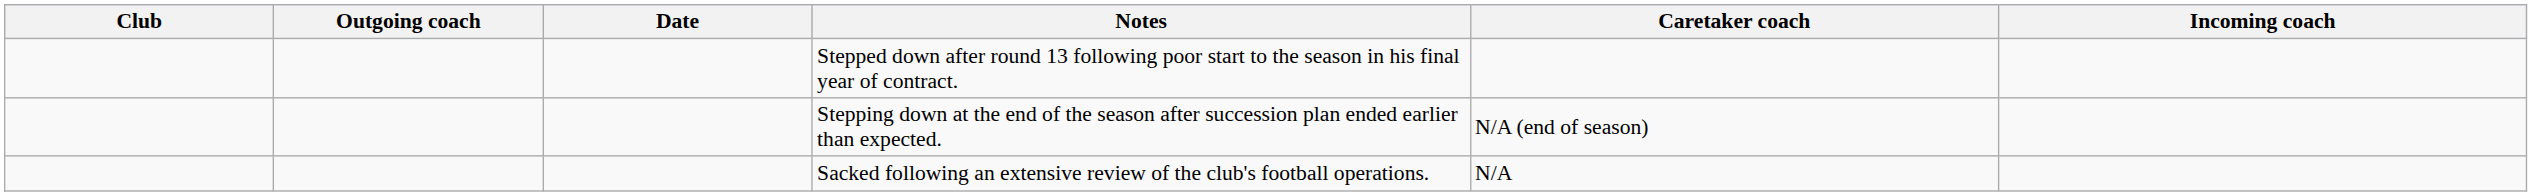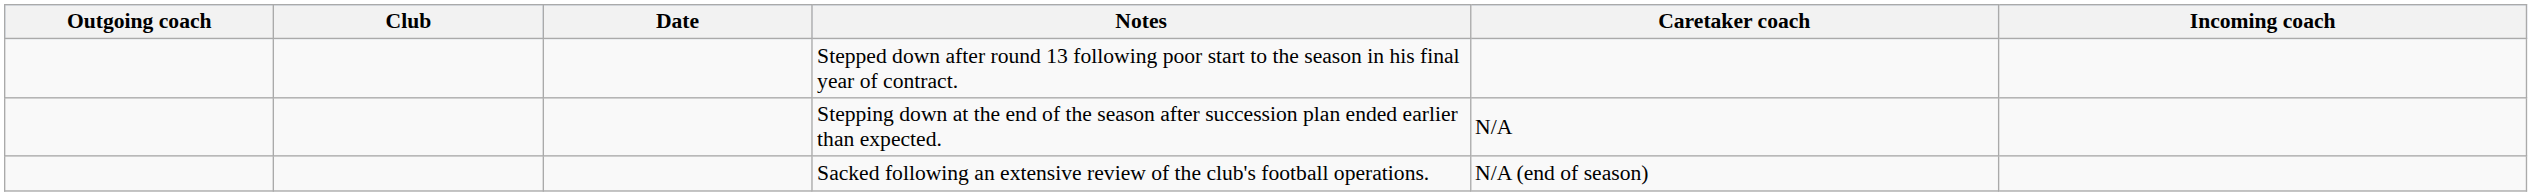columns swapped: Outgoing coach <-> Club
row 3 | Caretaker coach: N/A (end of season) -> N/A
row 4 | Caretaker coach: N/A -> N/A (end of season)
